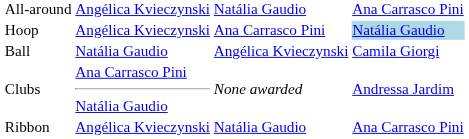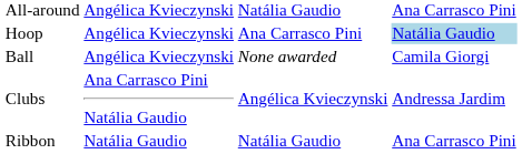Ball | column 2: Natália Gaudio -> Angélica Kvieczynski
Ball | column 3: Angélica Kvieczynski -> None awarded
Clubs | column 3: None awarded -> Angélica Kvieczynski
Ribbon | column 2: Angélica Kvieczynski -> Natália Gaudio
